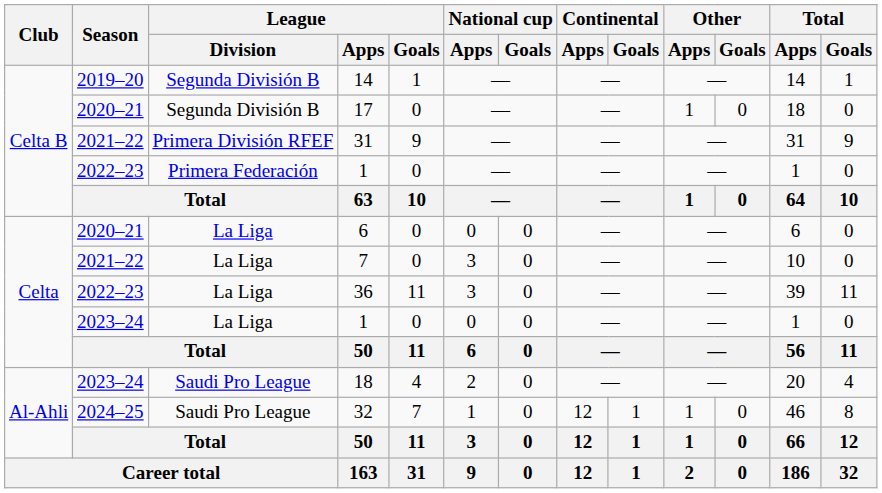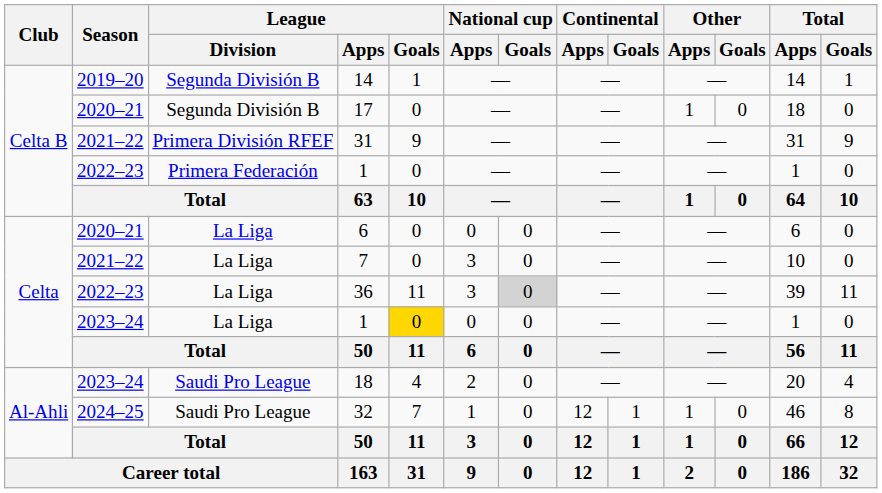36 | National cup / Goals: no background -> lightgrey background
2023–24 / 1 | League / Goals: no background -> gold background
